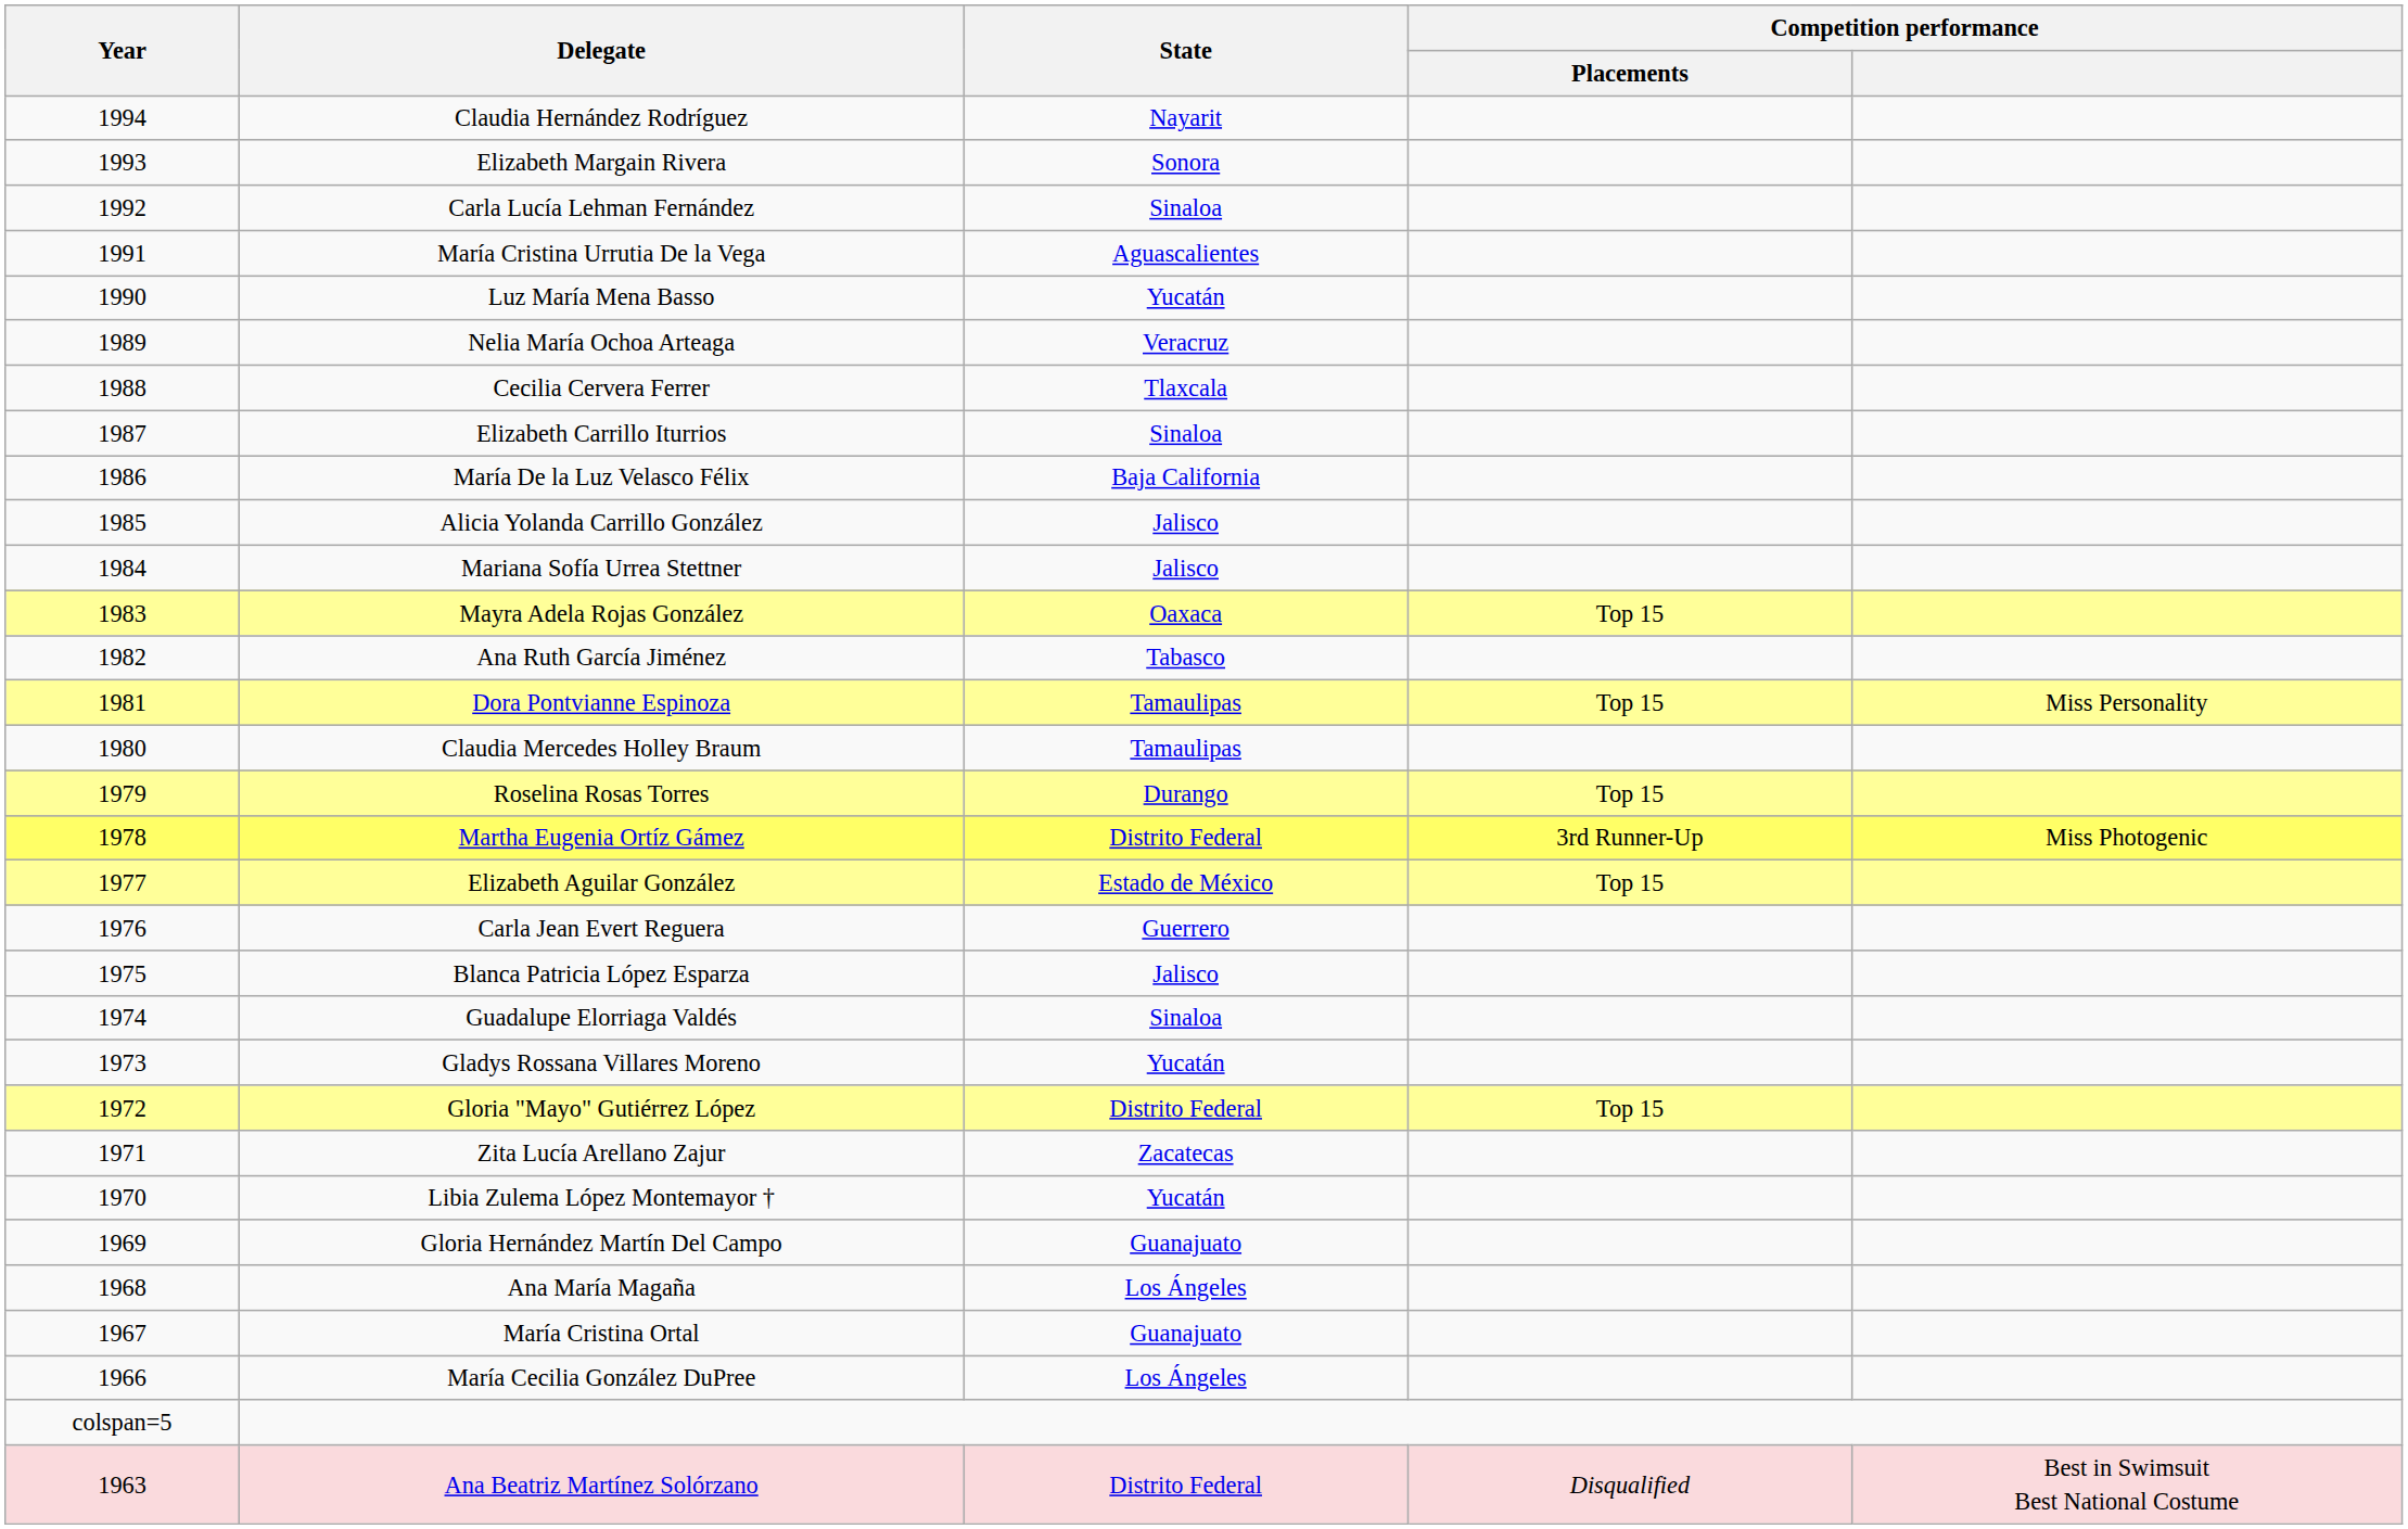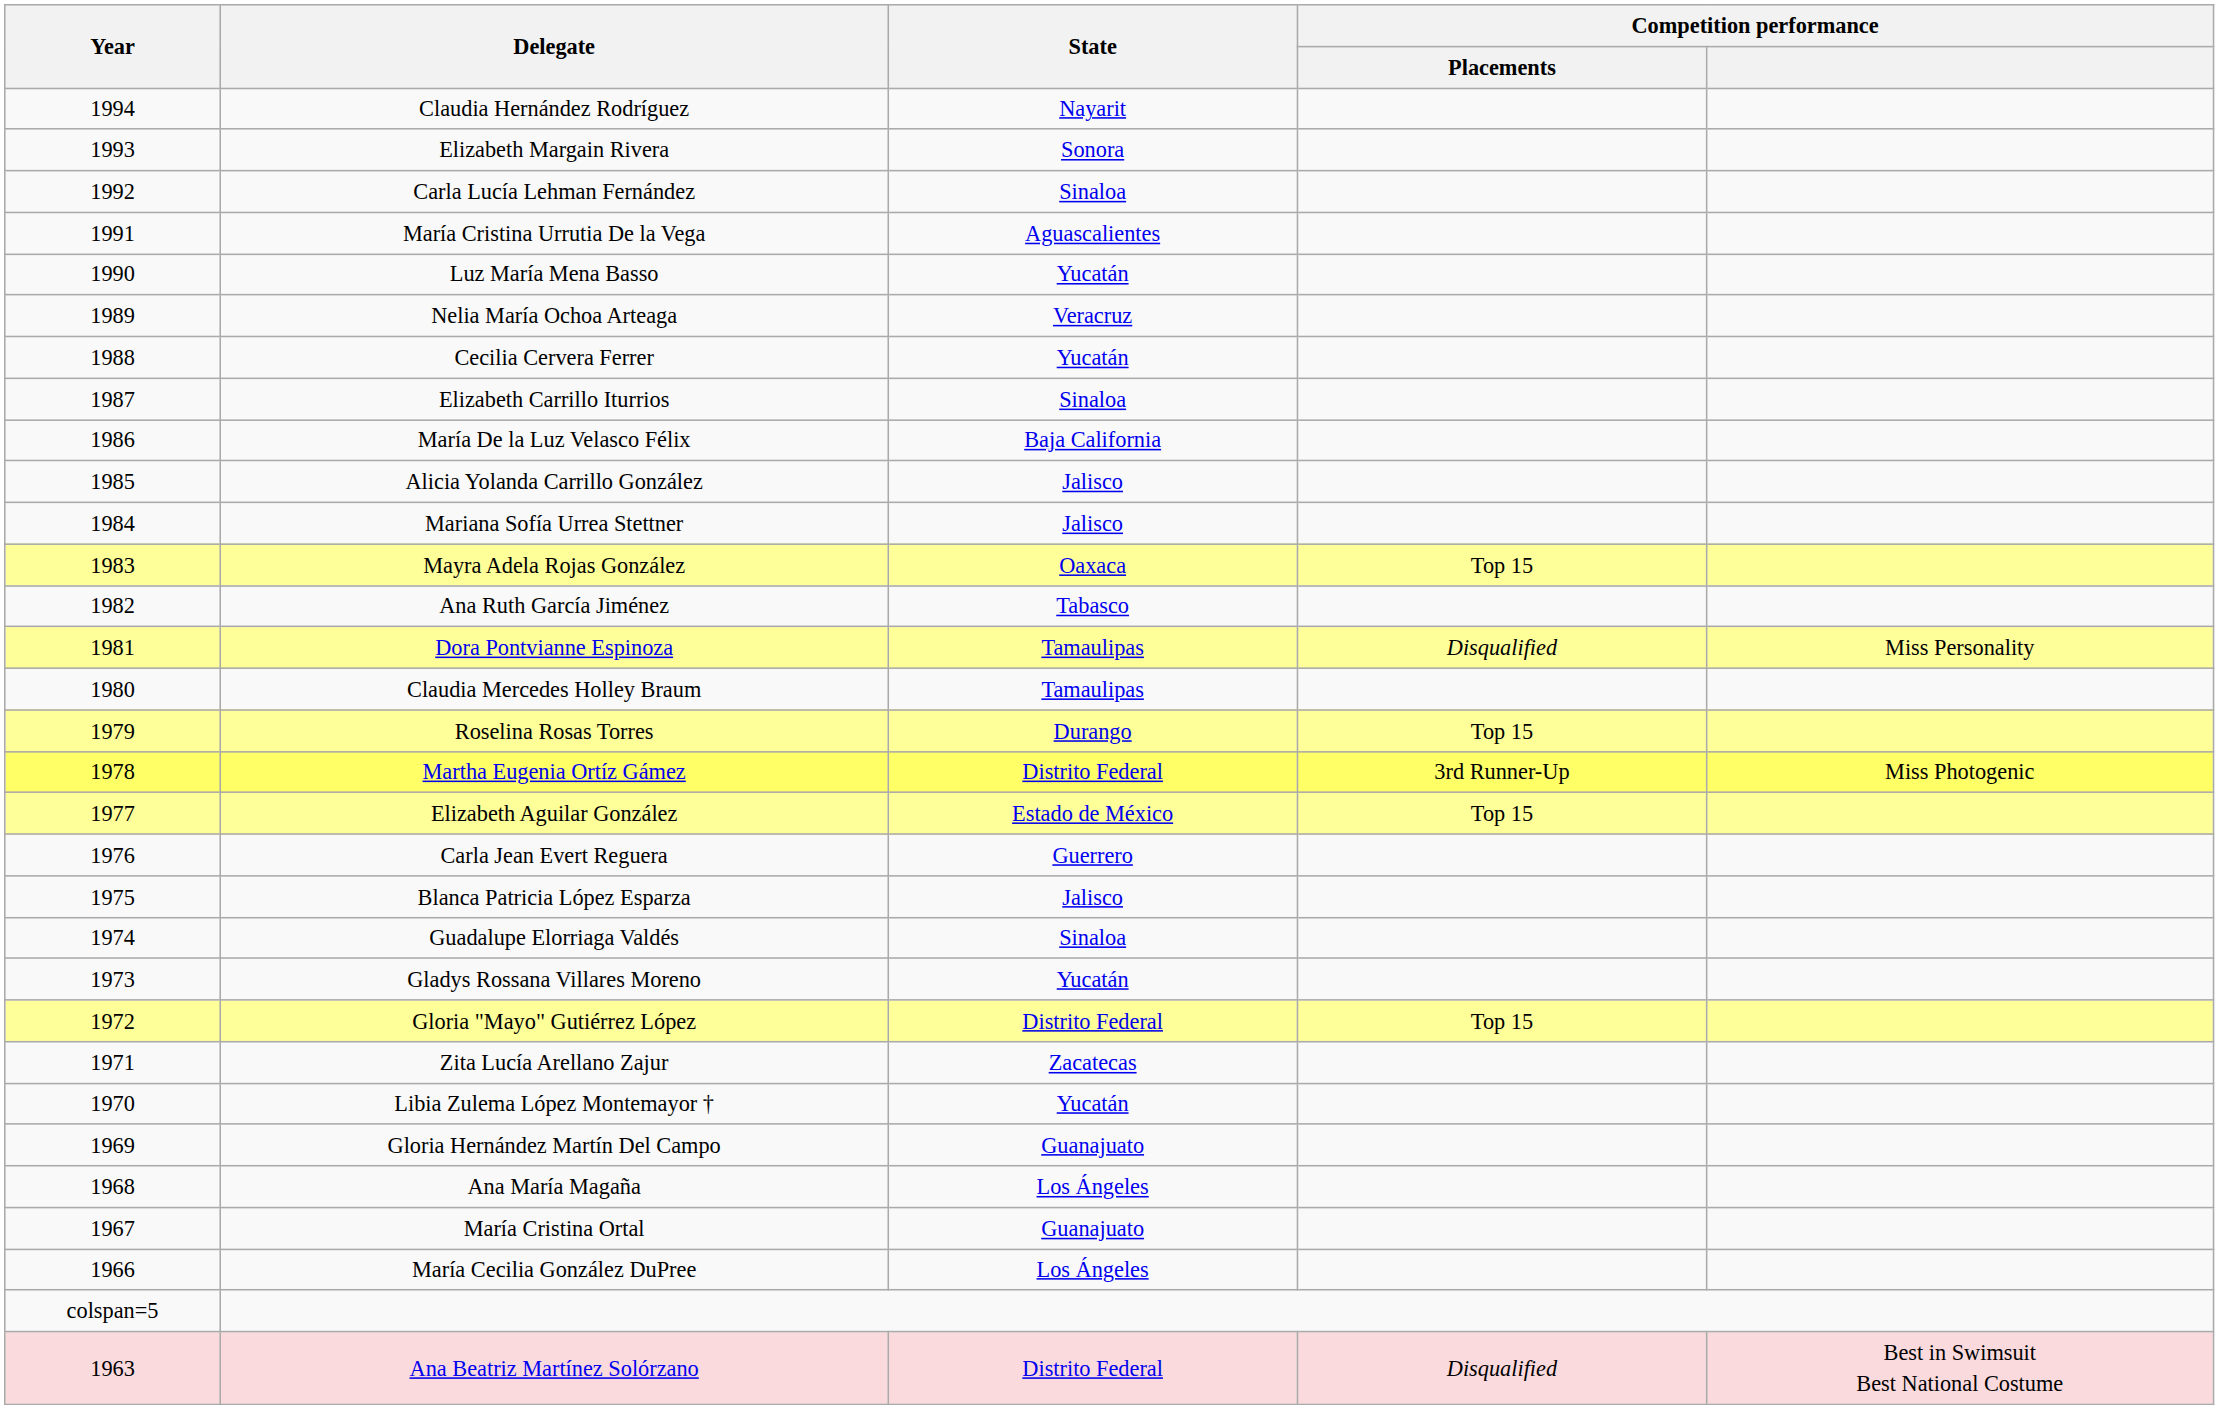Cecilia Cervera Ferrer | State: Tlaxcala -> Yucatán
Dora Pontvianne Espinoza | Competition performance / Placements: Top 15 -> Disqualified
